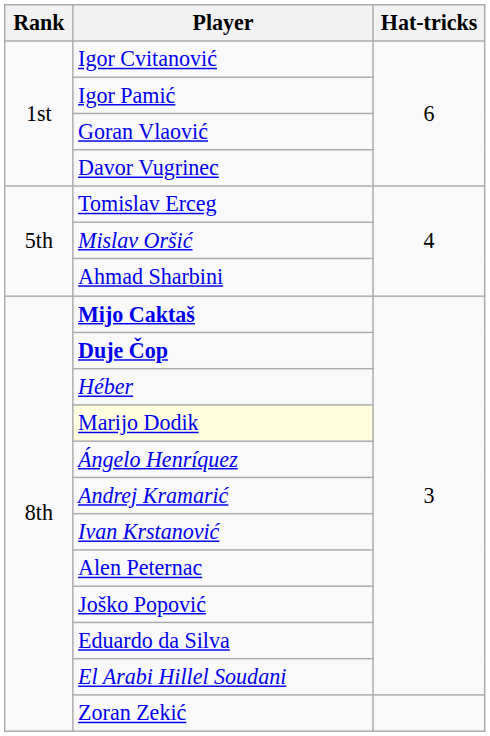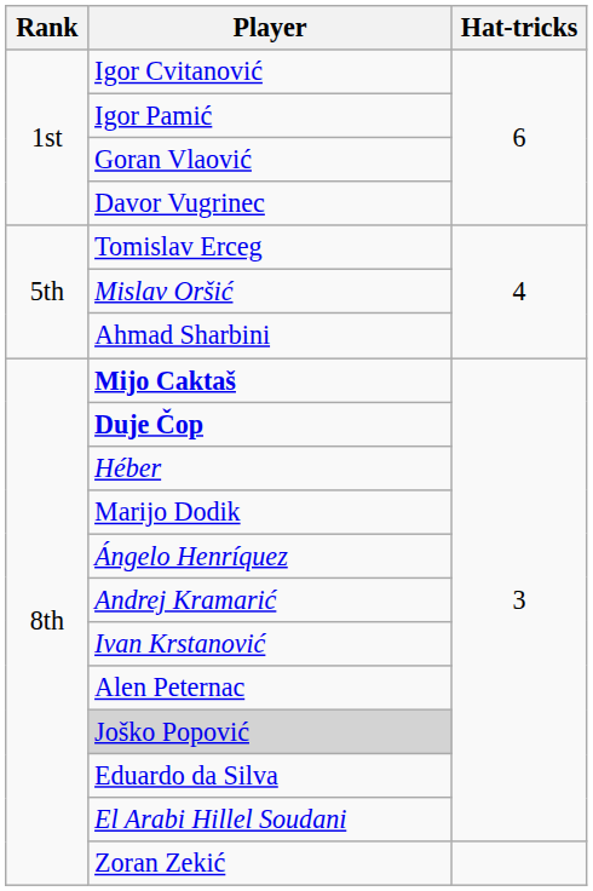Marijo Dodik | Player: lightyellow background -> no background
Joško Popović | Player: no background -> lightgrey background
